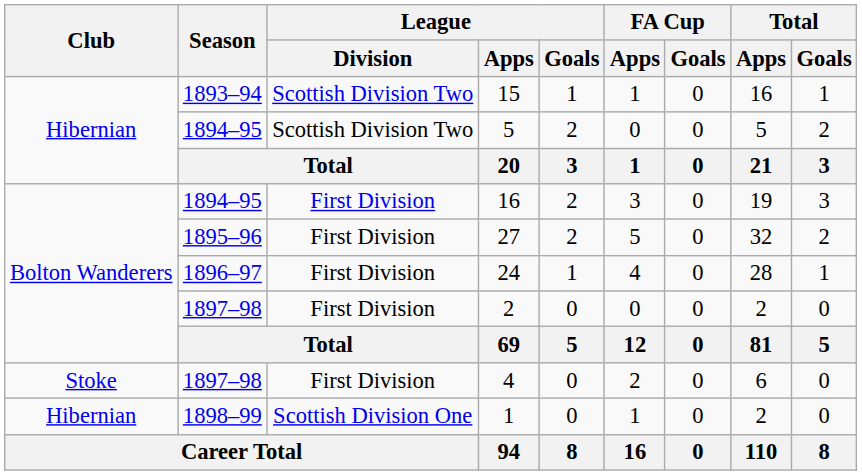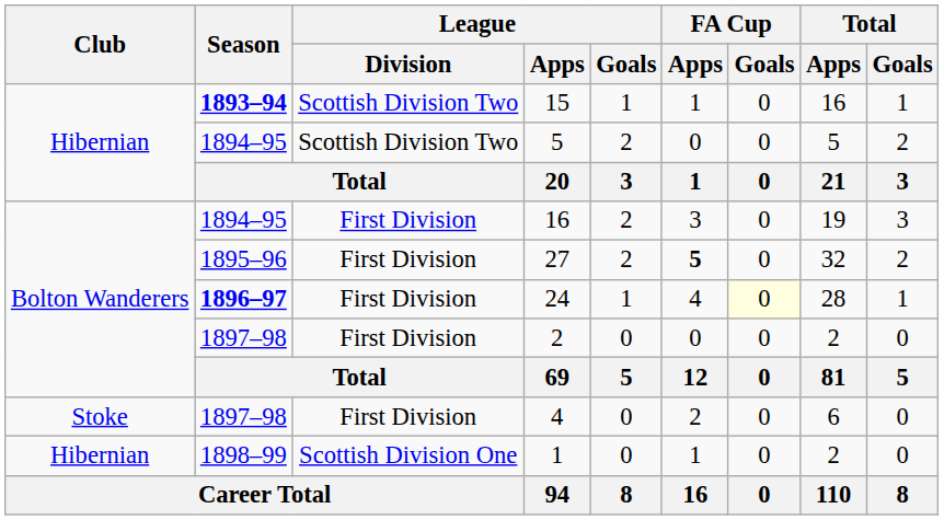15 | Season: normal -> bold
27 | FA Cup / Apps: normal -> bold
24 | Season: normal -> bold
24 | FA Cup / Goals: no background -> lightyellow background
